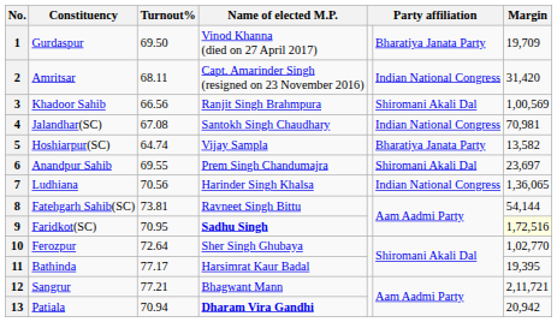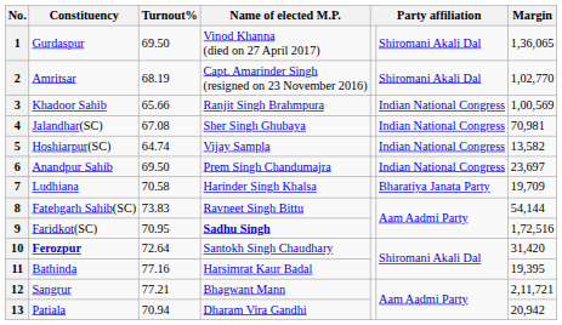1 | column 6: Bharatiya Janata Party -> Shiromani Akali Dal
1 | Margin: 19,709 -> 1,36,065
2 | Turnout%: 68.11 -> 68.19
2 | column 6: Indian National Congress -> Shiromani Akali Dal
2 | Margin: 31,420 -> 1,02,770
3 | Turnout%: 66.56 -> 65.66
3 | column 6: Shiromani Akali Dal -> Indian National Congress
4 | Name of elected M.P.: Santokh Singh Chaudhary -> Sher Singh Ghubaya
5 | column 6: Bharatiya Janata Party -> Indian National Congress
6 | Turnout%: 69.55 -> 69.50
6 | column 6: Shiromani Akali Dal -> Indian National Congress
7 | Turnout%: 70.56 -> 70.58
7 | column 6: Indian National Congress -> Bharatiya Janata Party
7 | Margin: 1,36,065 -> 19,709
8 | Turnout%: 73.81 -> 73.83
9 | Margin: lightyellow background -> no background
10 | Constituency: normal -> bold
10 | Name of elected M.P.: Sher Singh Ghubaya -> Santokh Singh Chaudhary
10 | Margin: 1,02,770 -> 31,420
11 | Turnout%: 77.17 -> 77.16
13 | Name of elected M.P.: bold -> normal
